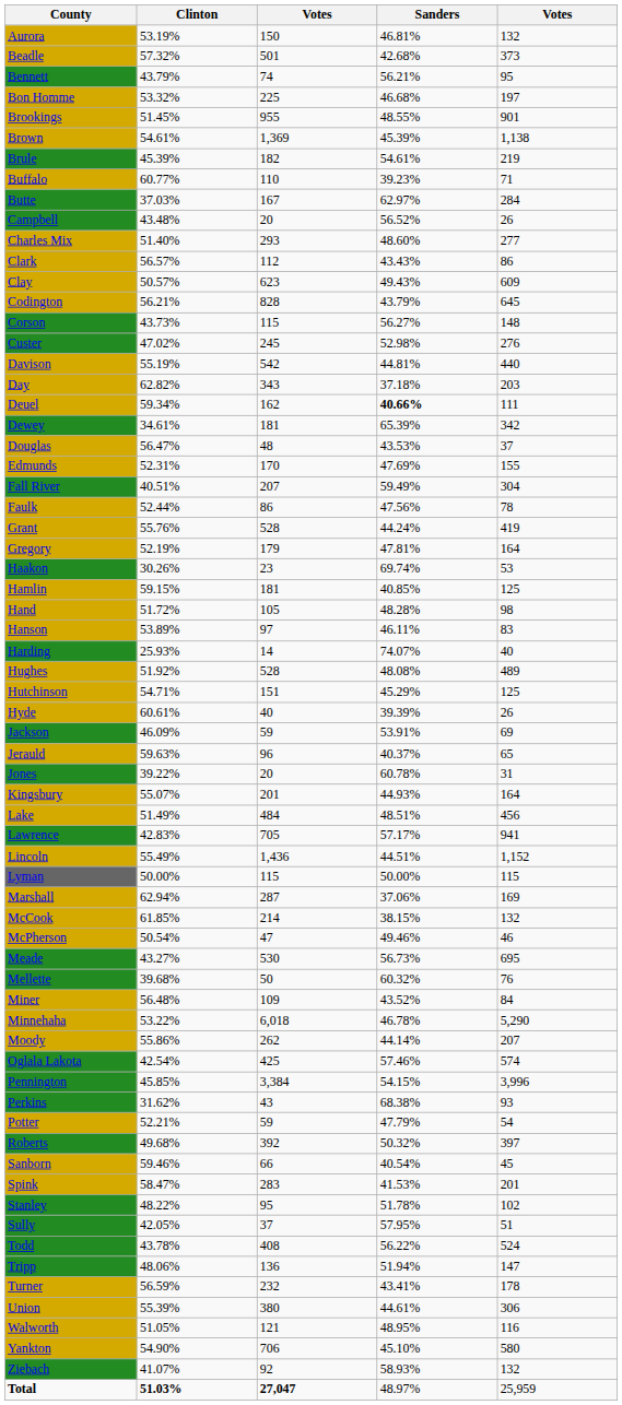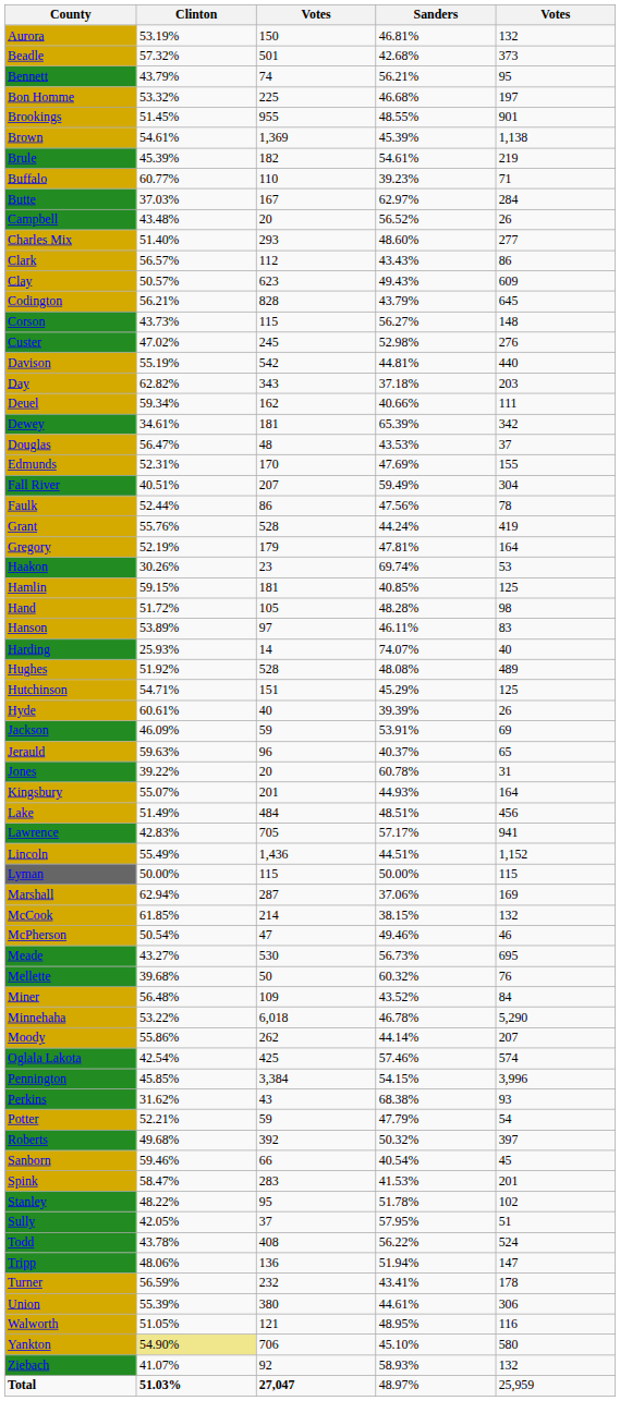Deuel | Sanders: bold -> normal
Yankton | Clinton: no background -> khaki background
